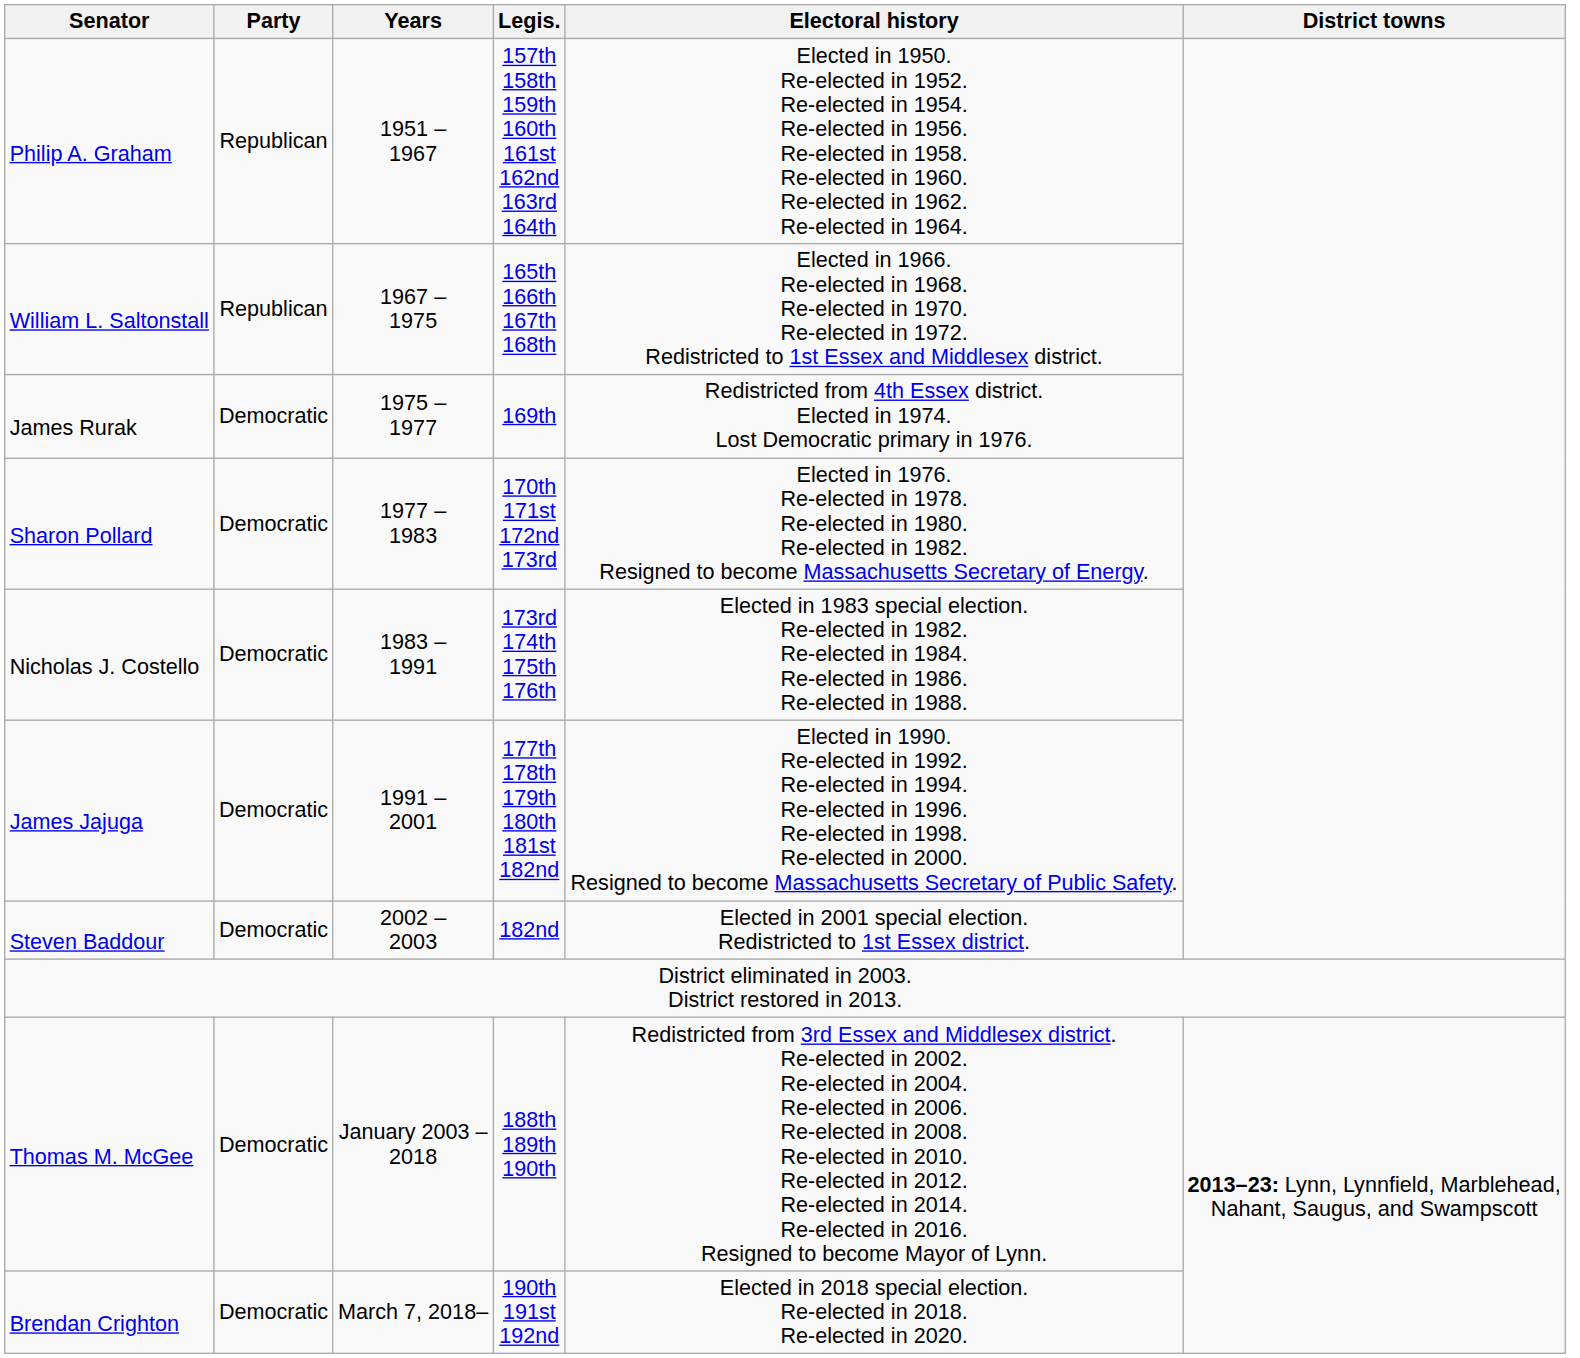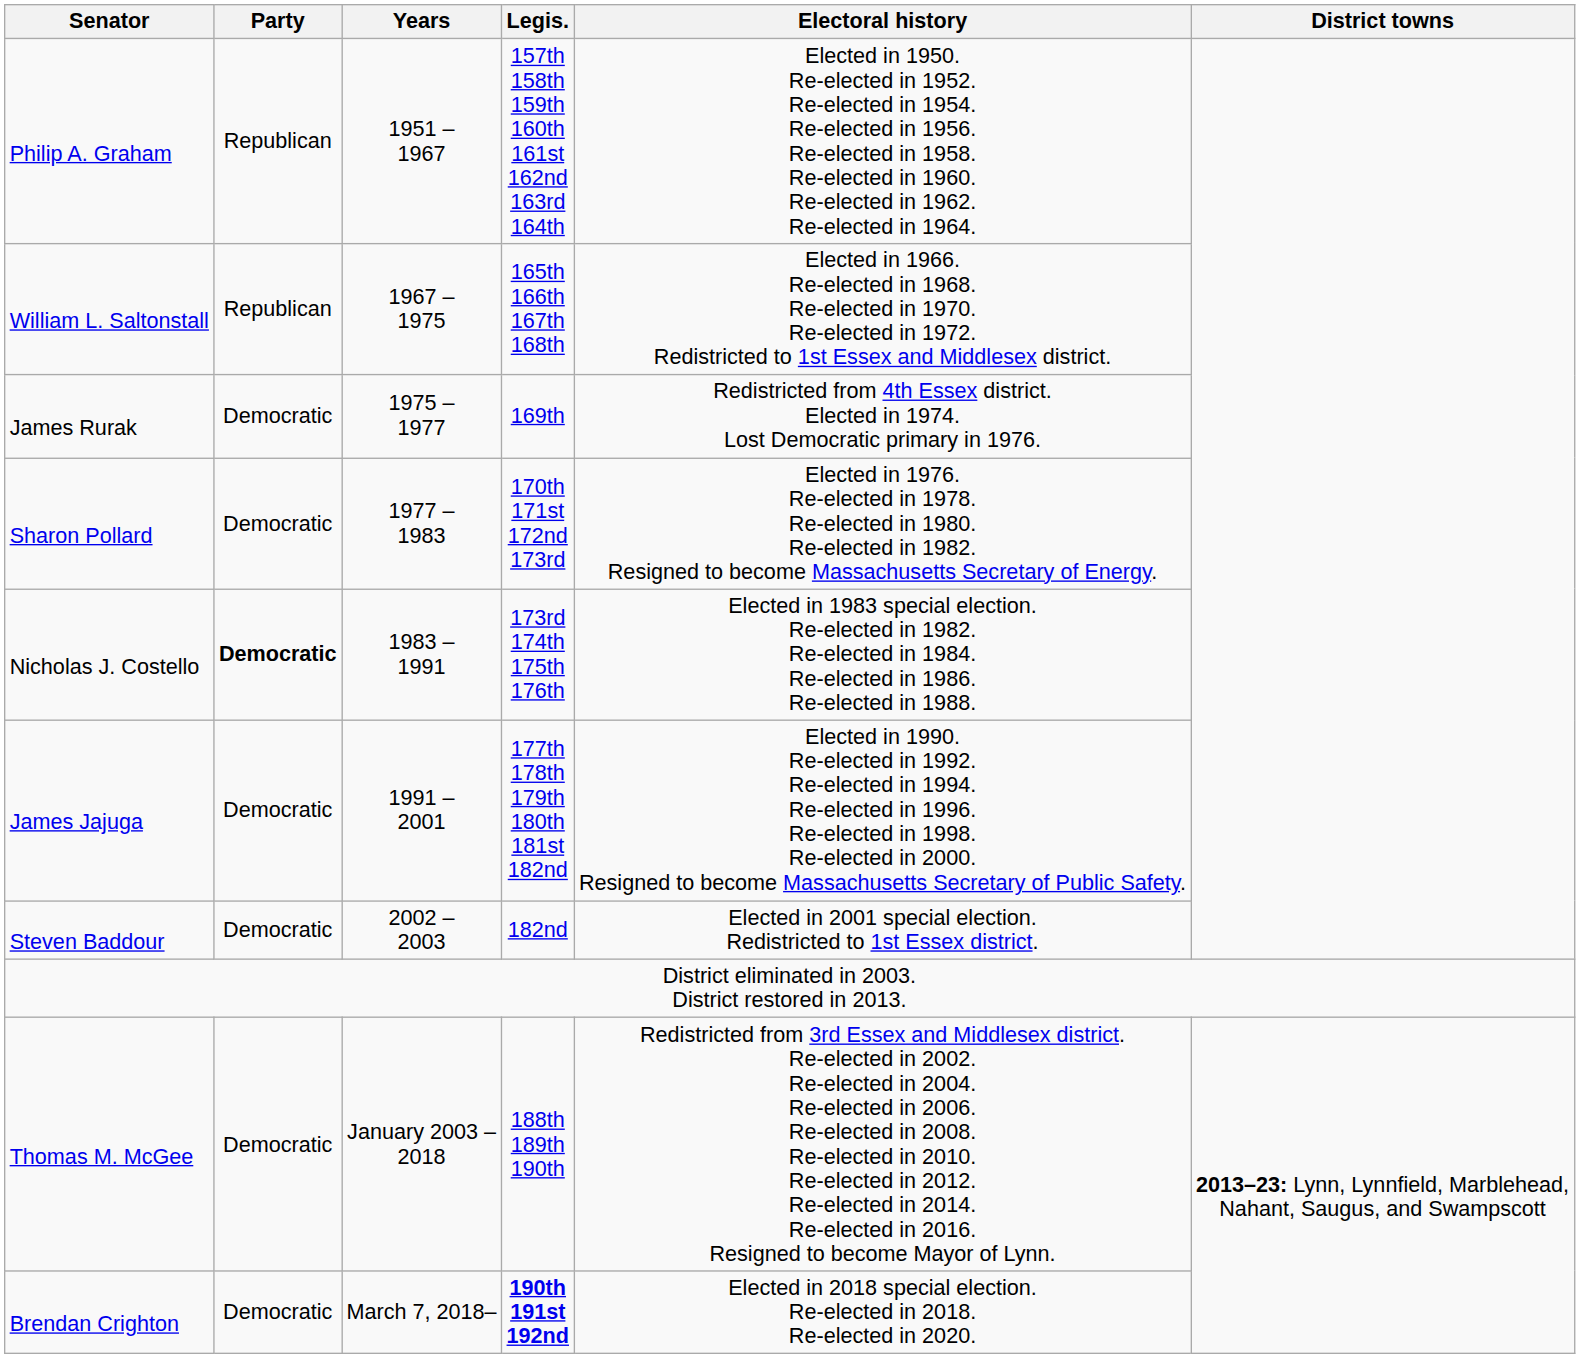Nicholas J. Costello | Party: normal -> bold
Brendan Crighton | Legis.: normal -> bold
